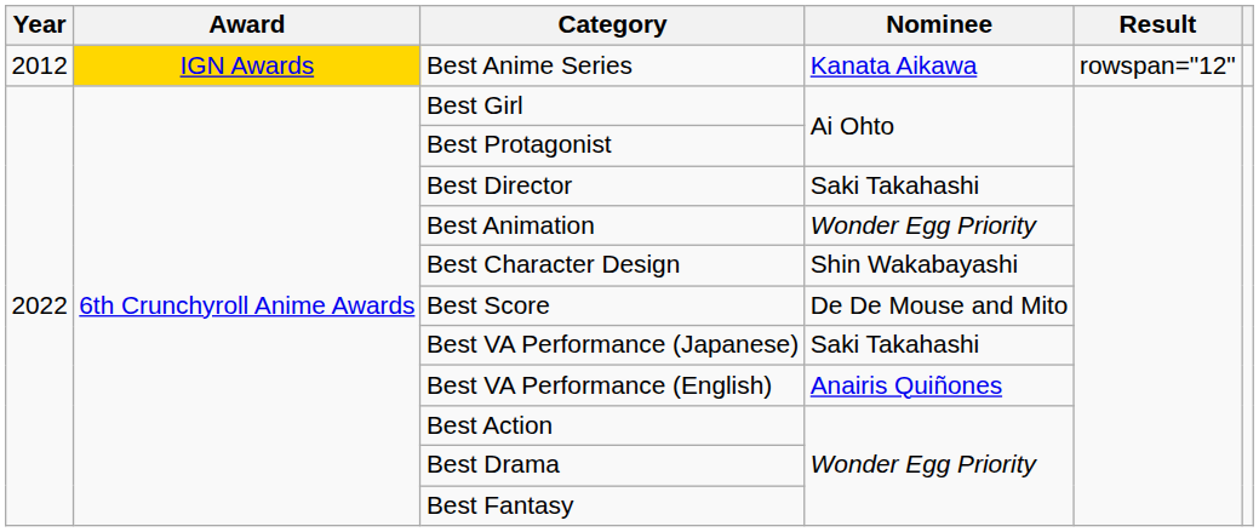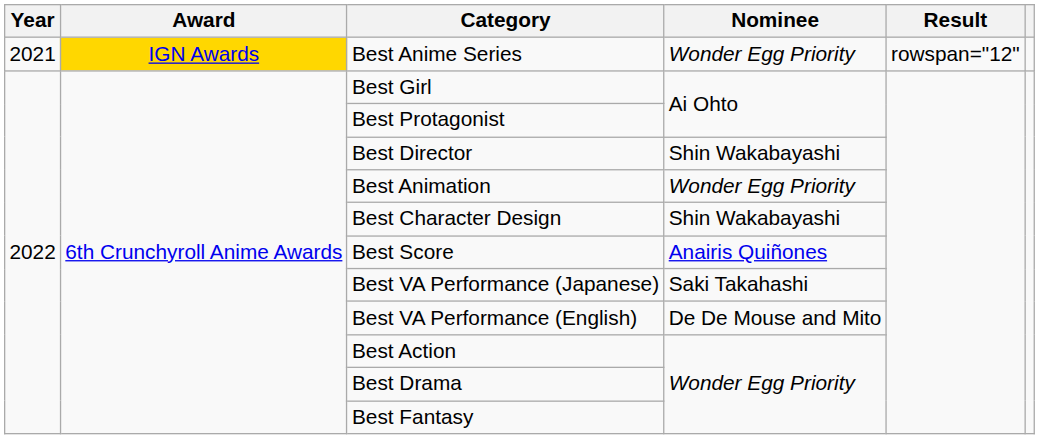Best Anime Series | Year: 2012 -> 2021
Best Anime Series | Nominee: Kanata Aikawa -> Wonder Egg Priority
Best Director | Nominee: Saki Takahashi -> Shin Wakabayashi
Best Score | Nominee: De De Mouse and Mito -> Anairis Quiñones
Best VA Performance (English) | Nominee: Anairis Quiñones -> De De Mouse and Mito
